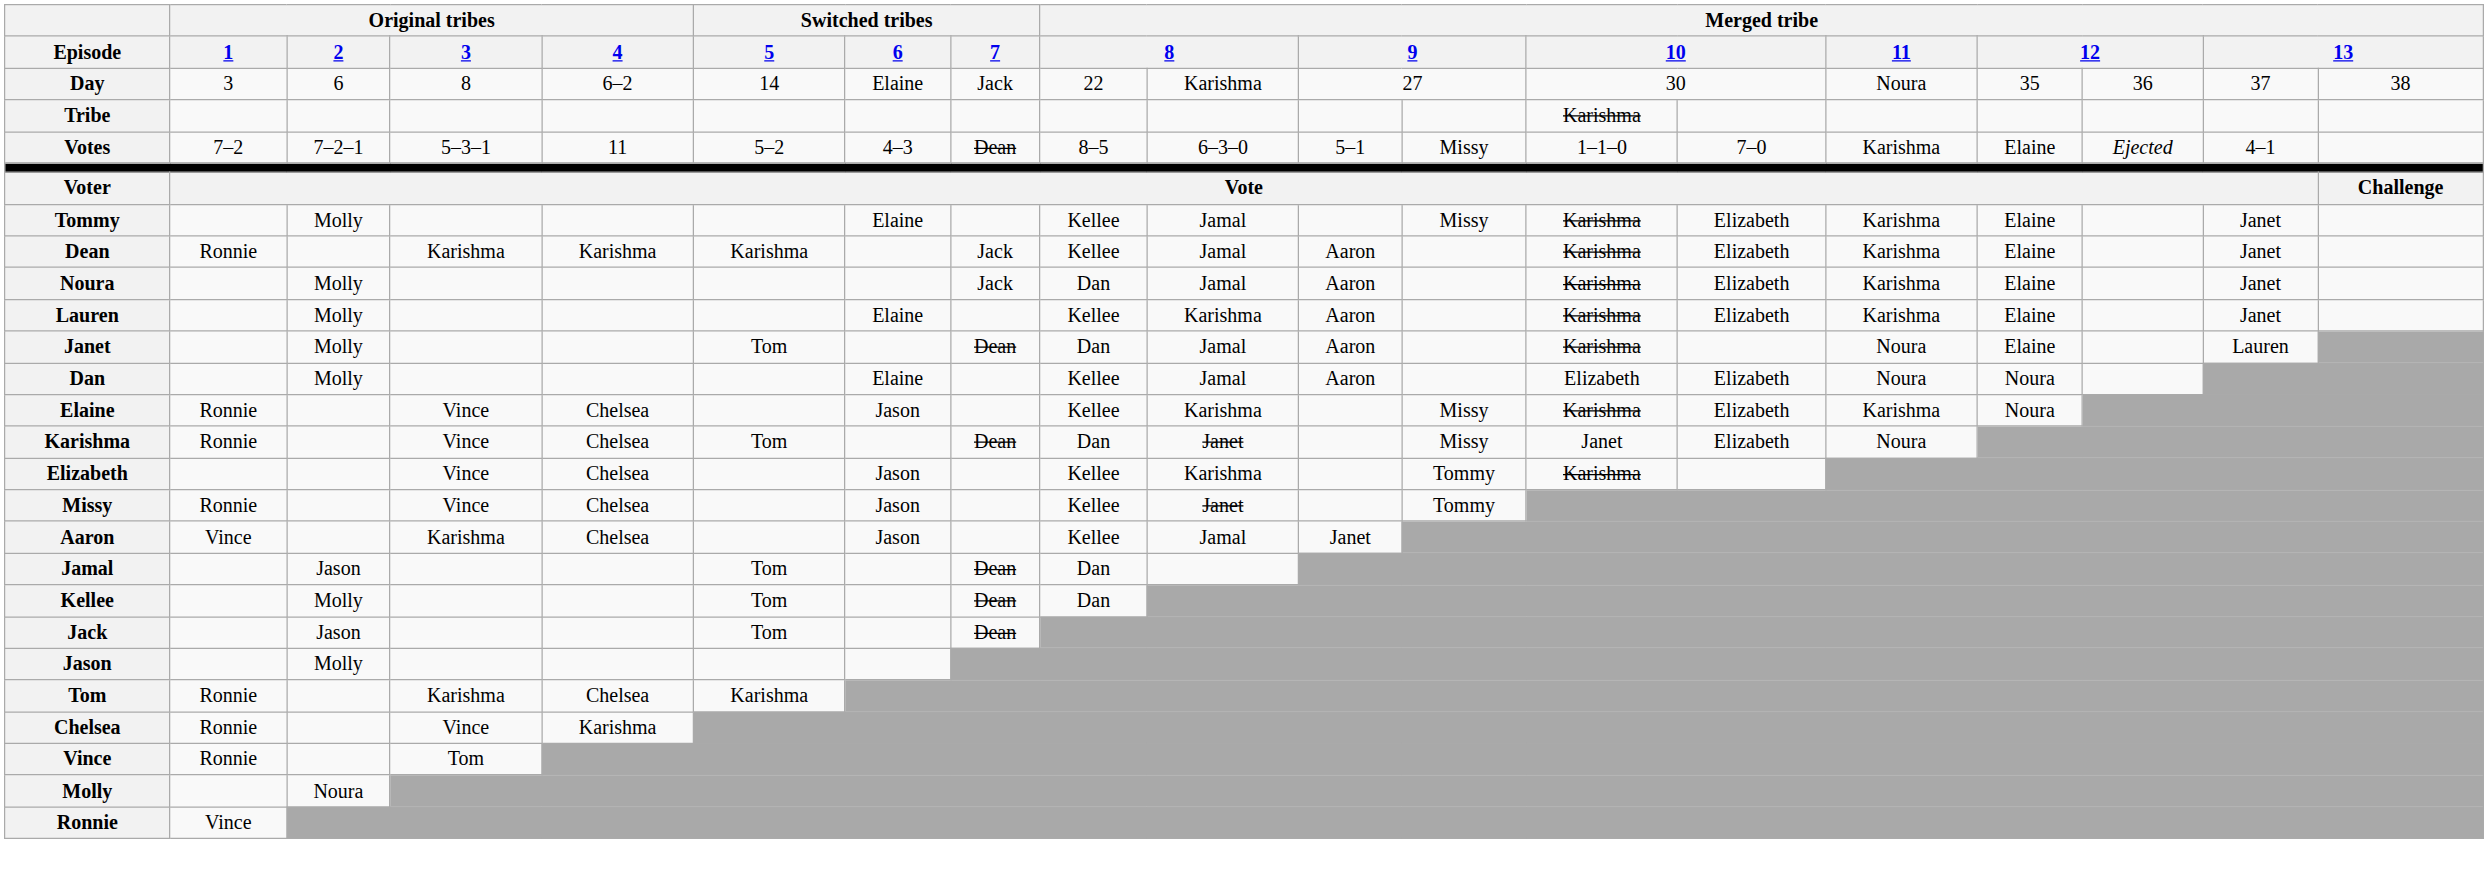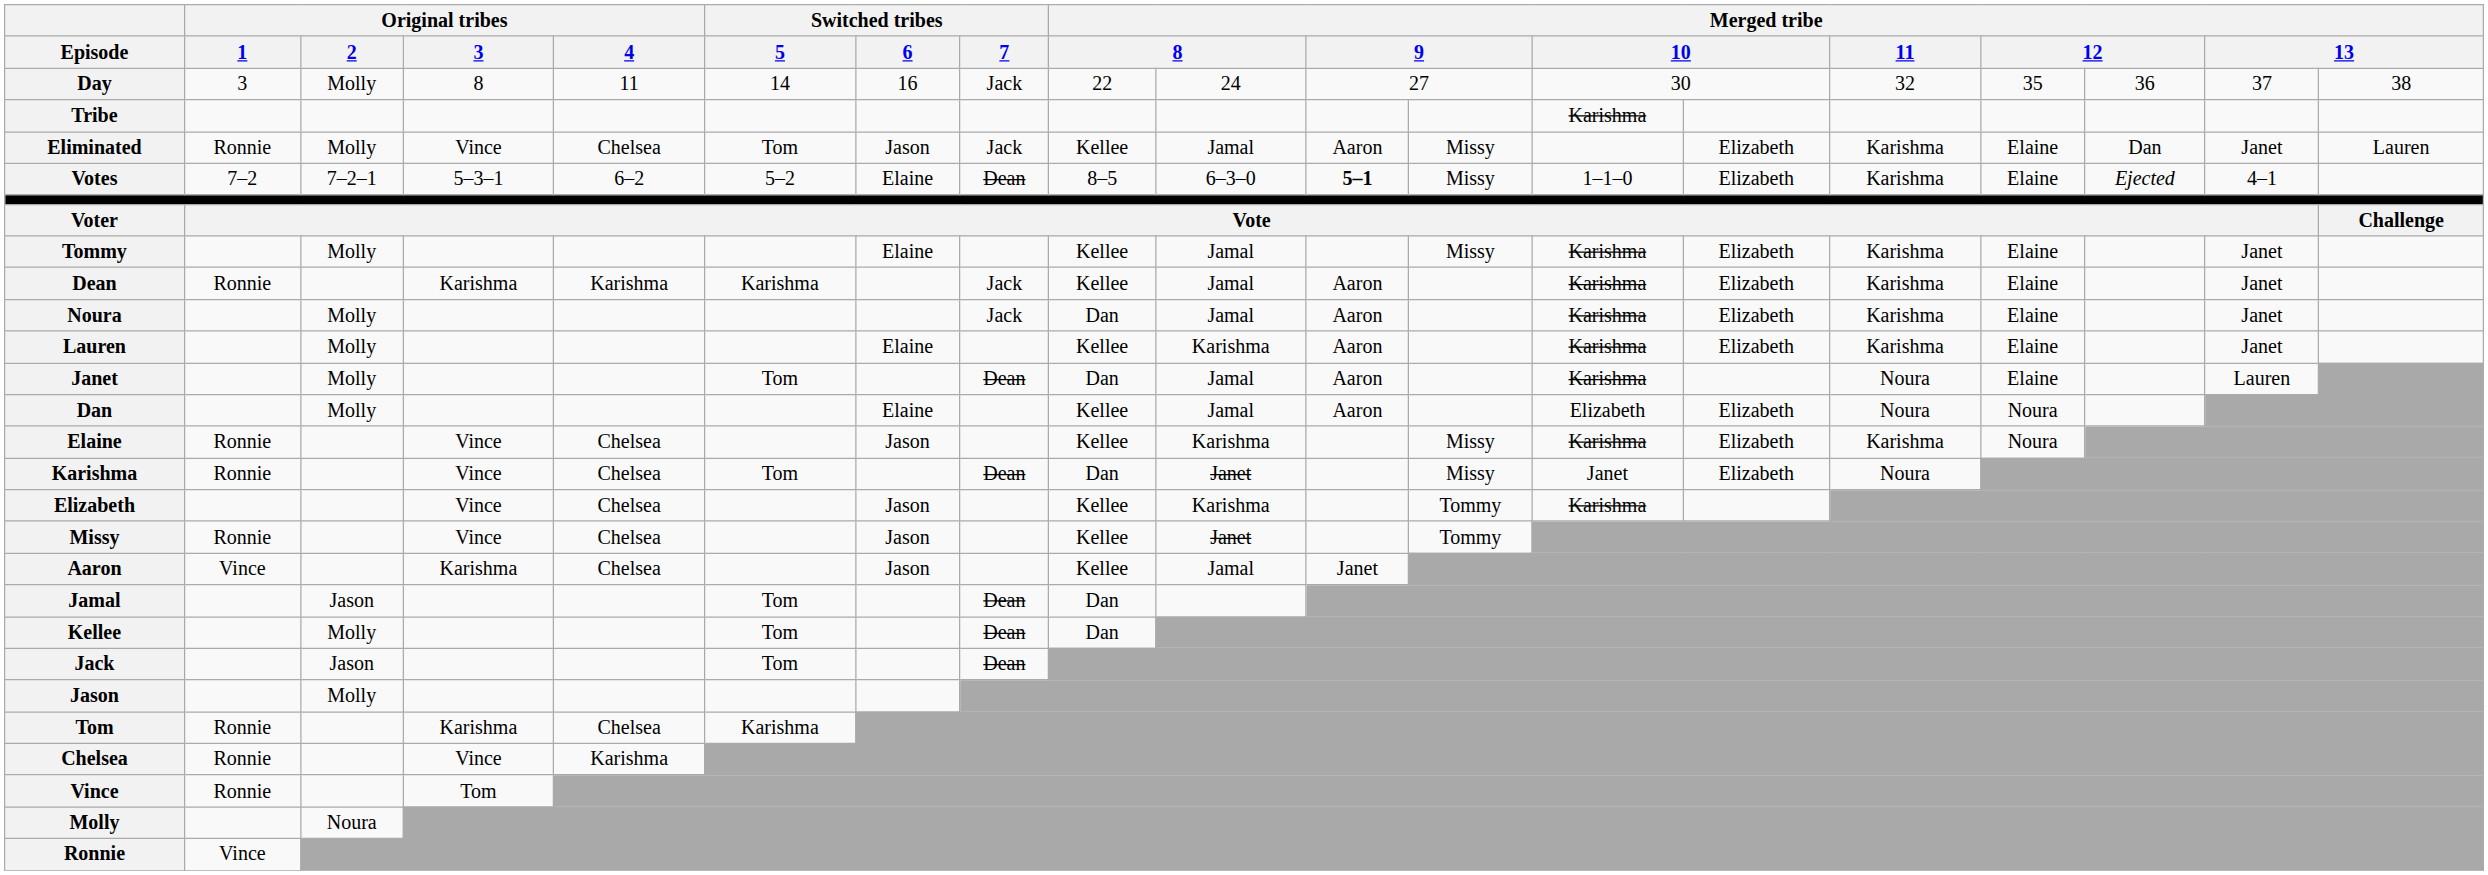Day | Original tribes / 2: 6 -> Molly
Day | Original tribes / 4: 6–2 -> 11
Day | Switched tribes / 6: Elaine -> 16
Day | column 10: Karishma -> 24
Day | Merged tribe / 11: Noura -> 32
+ row: Eliminated | Ronnie | Molly | Vince | Chelsea | Tom | Jason | Jack | Kellee | Jamal | Aaron | Missy | Elizabeth | Karishma | Elaine | Dan | Janet | Lauren
Votes | Original tribes / 4: 11 -> 6–2
Votes | Switched tribes / 6: 4–3 -> Elaine
Votes | column 11: normal -> bold
Votes | column 14: 7–0 -> Elizabeth
